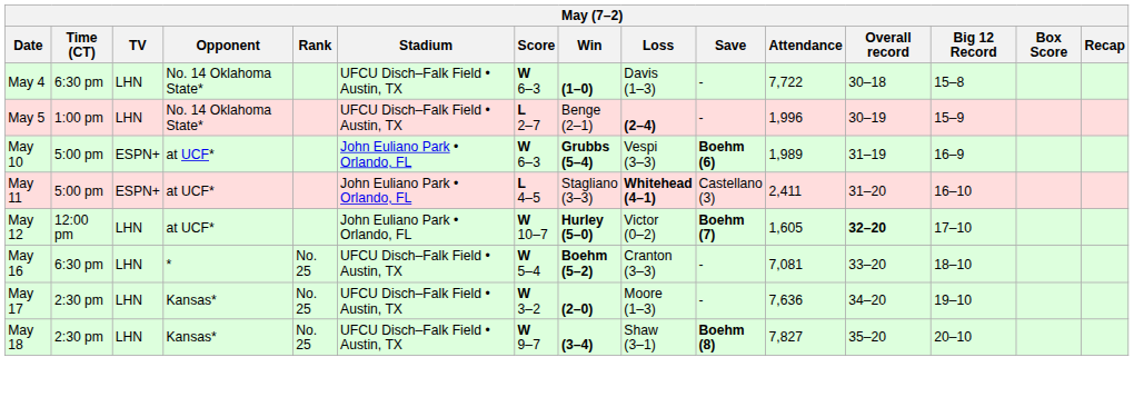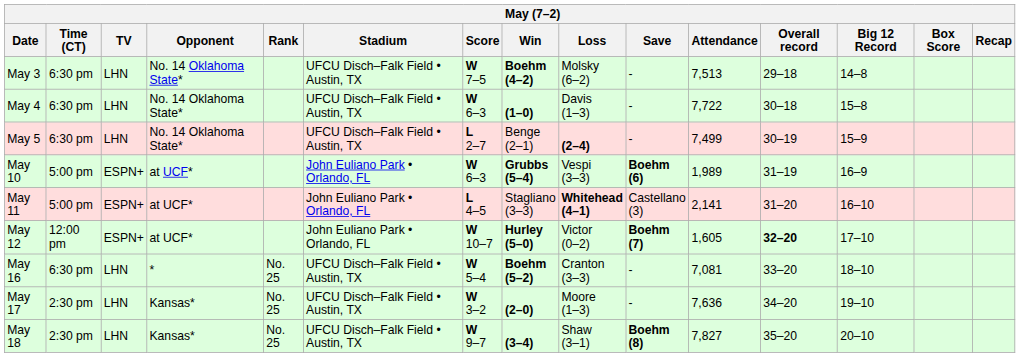+ row: May 3 | 6:30 pm | LHN | No. 14 Oklahoma State* | UFCU Disch–Falk Field • Austin, TX | W 7–5 | Boehm (4–2) | Molsky (6–2) | - | 7,513 | 29–18 | 14–8
May 5 | Time (CT): 1:00 pm -> 6:30 pm
May 5 | Attendance: 1,996 -> 7,499
May 11 | Attendance: 2,411 -> 2,141
May 12 | TV: LHN -> ESPN+
